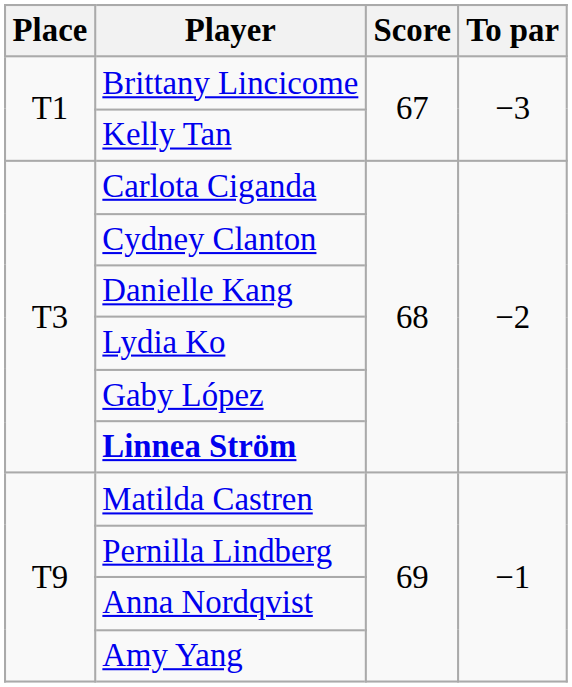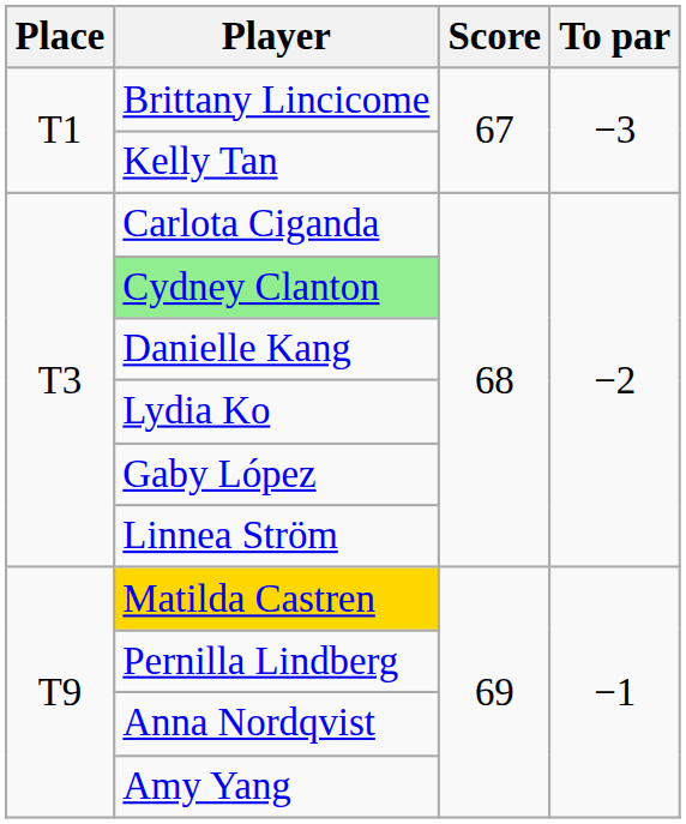Cydney Clanton | Player: no background -> lightgreen background
Linnea Ström | Player: bold -> normal
Matilda Castren | Player: no background -> gold background
